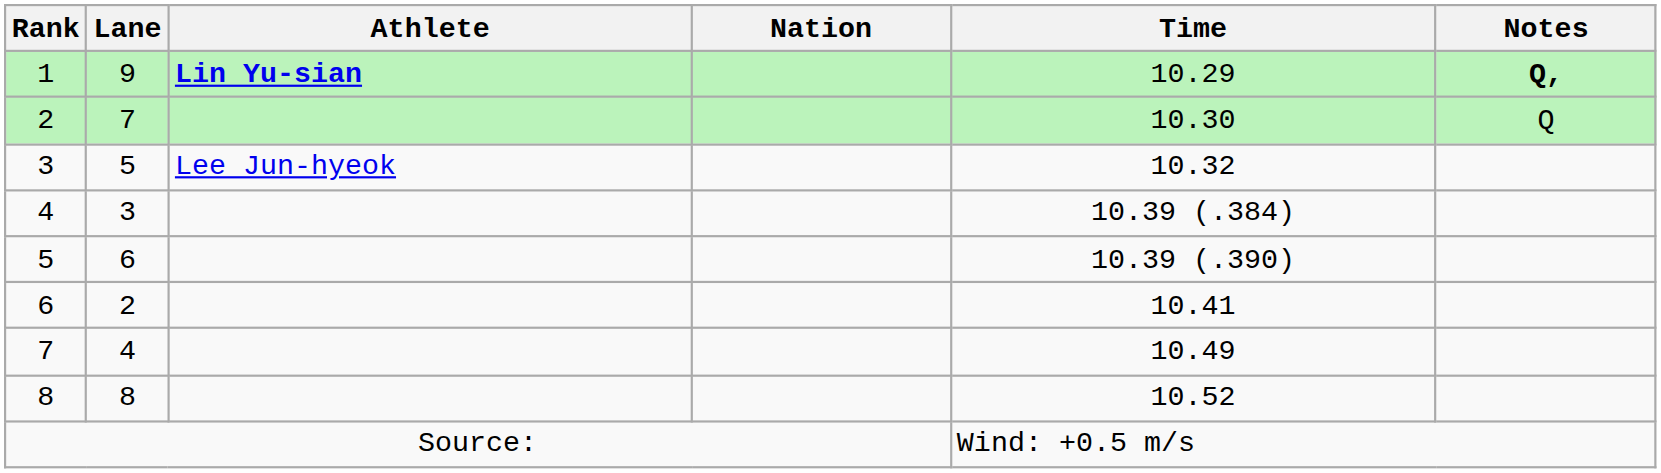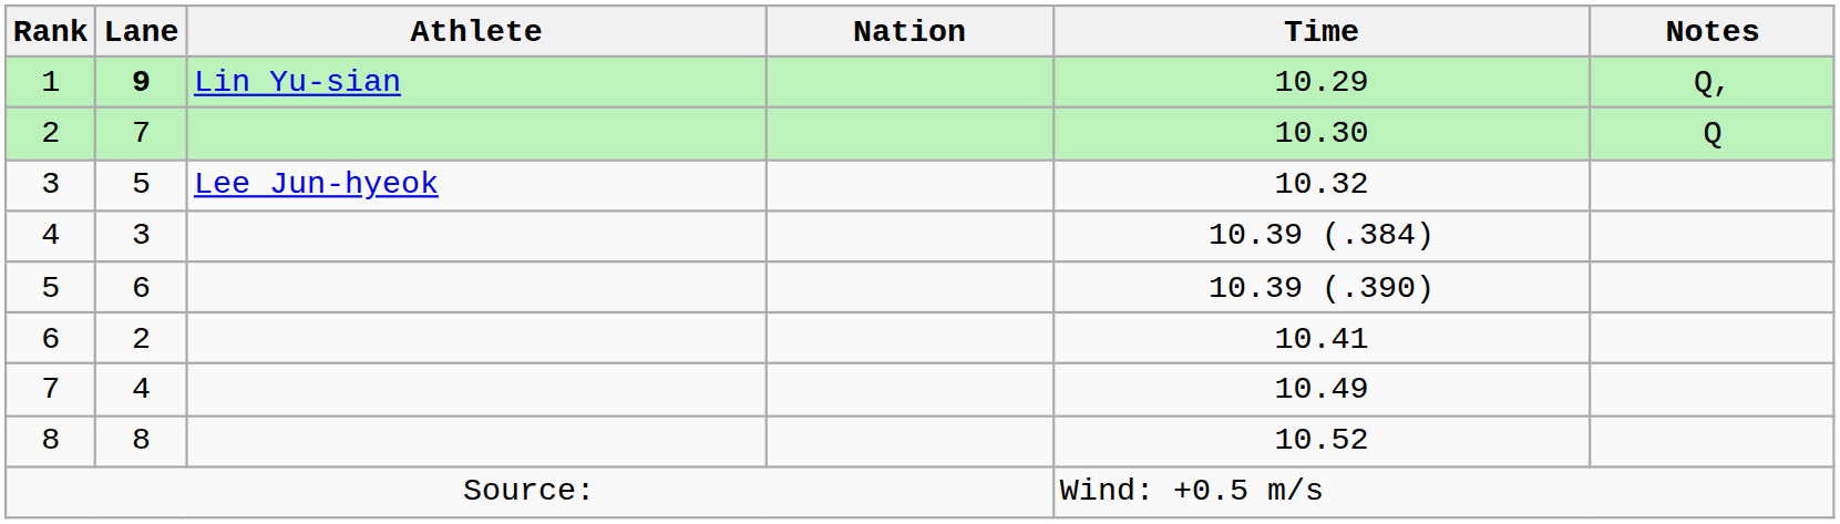1 | Lane: normal -> bold
1 | Athlete: bold -> normal
1 | Notes: bold -> normal
